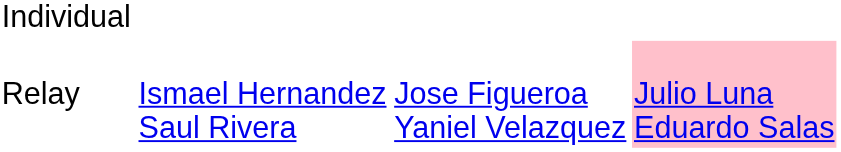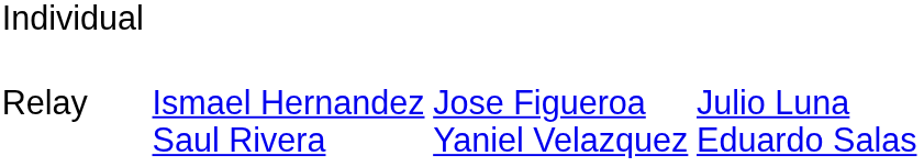Relay | column 4: pink background -> no background
